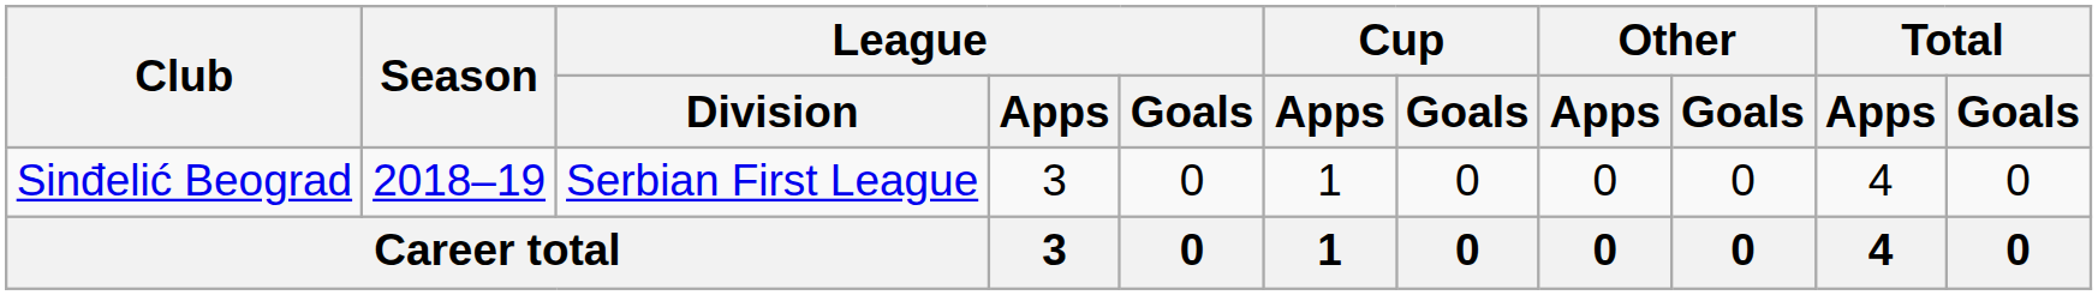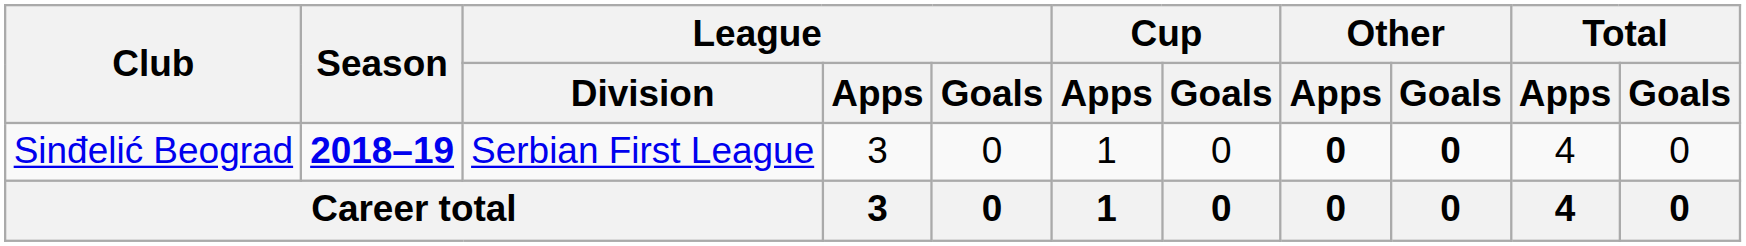Sinđelić Beograd | Season: normal -> bold
Sinđelić Beograd | Other / Apps: normal -> bold
Sinđelić Beograd | Other / Goals: normal -> bold
